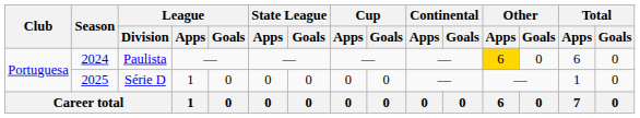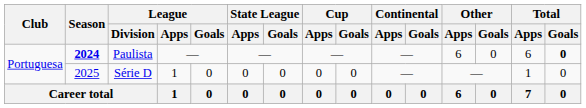Paulista | Season: normal -> bold
Paulista | Other / Apps: gold background -> no background
Paulista | Total / Goals: normal -> bold
